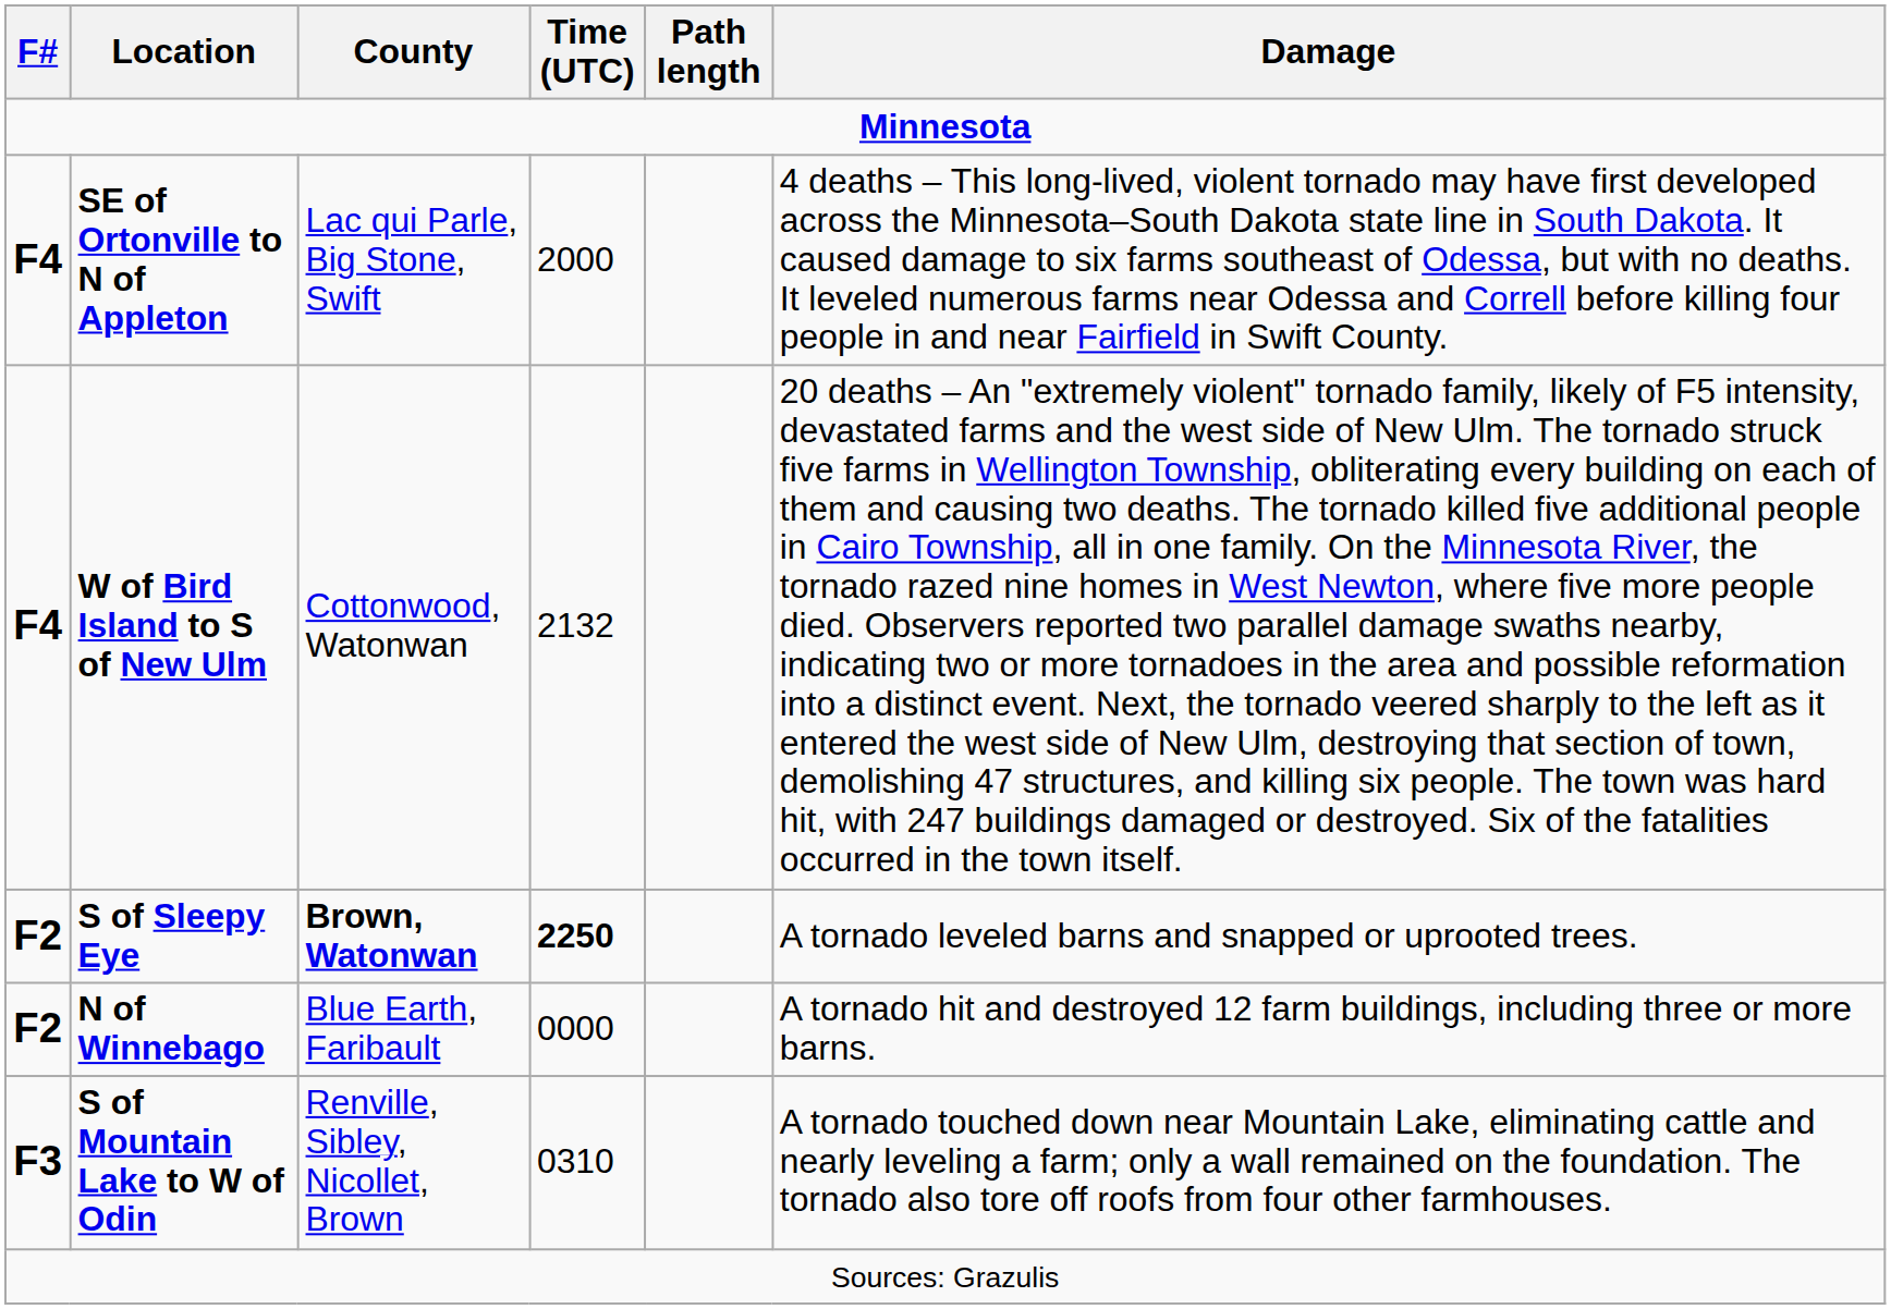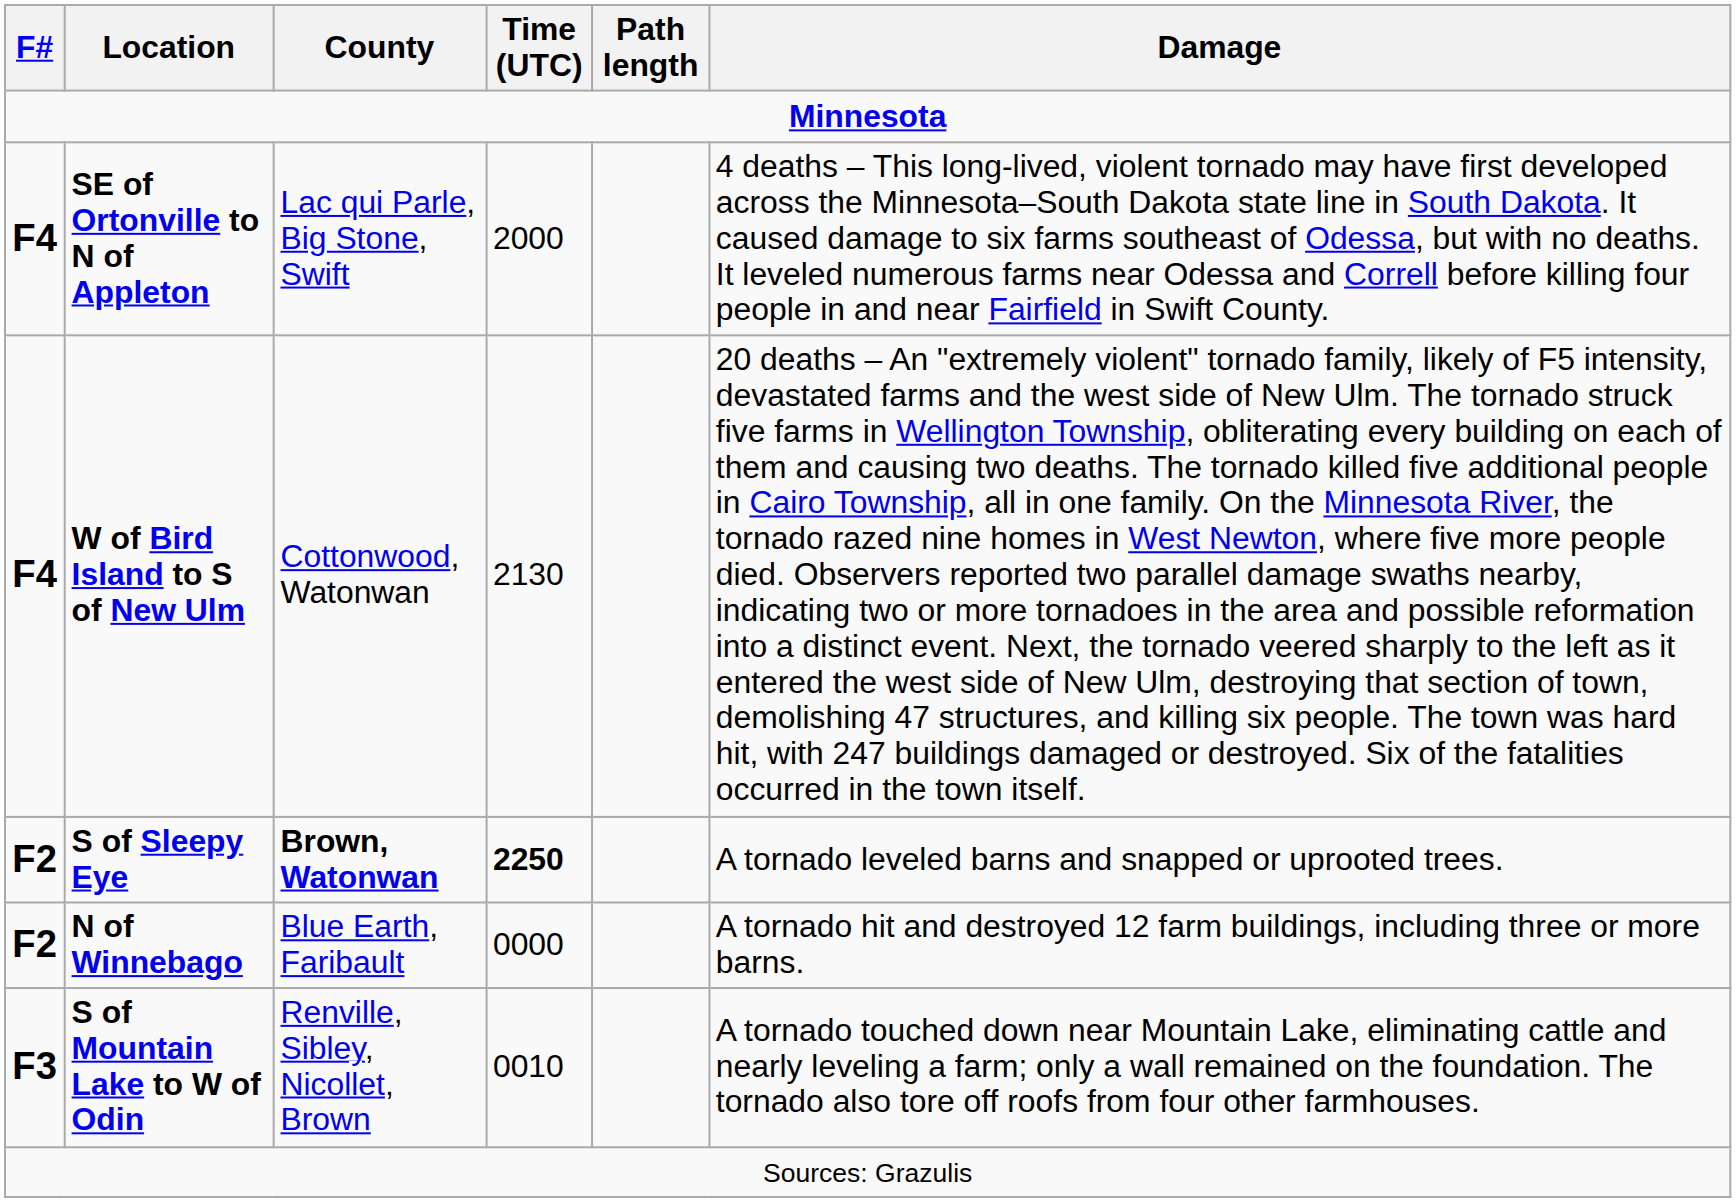W of Bird Island to S of New Ulm | Time (UTC): 2132 -> 2130
S of Mountain Lake to W of Odin | Time (UTC): 0310 -> 0010
